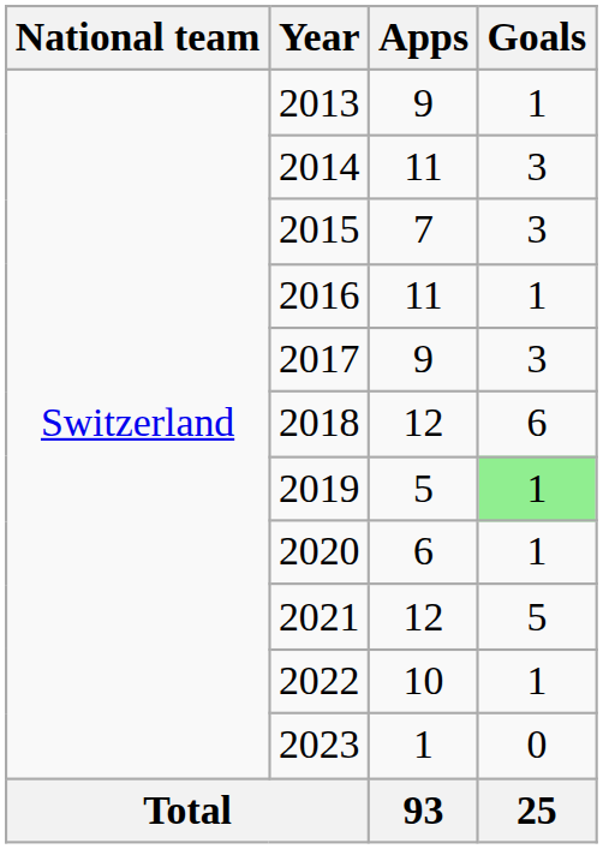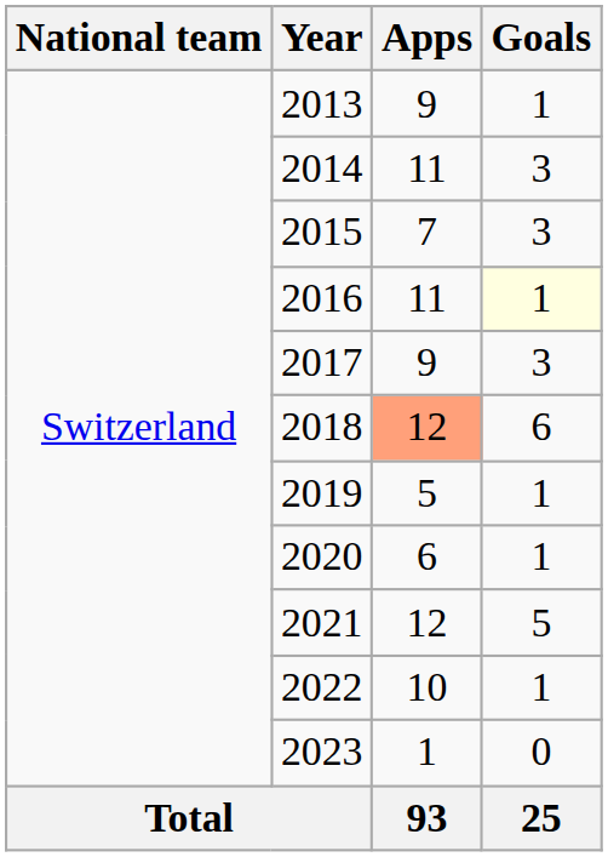2016 | Goals: no background -> lightyellow background
2018 | Apps: no background -> lightsalmon background
2019 | Goals: lightgreen background -> no background
